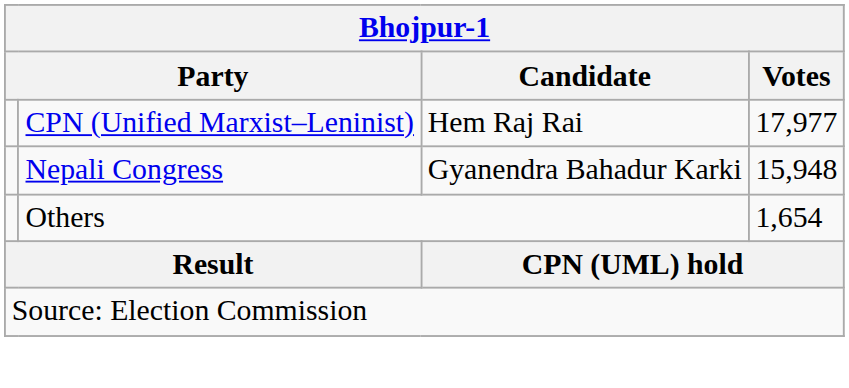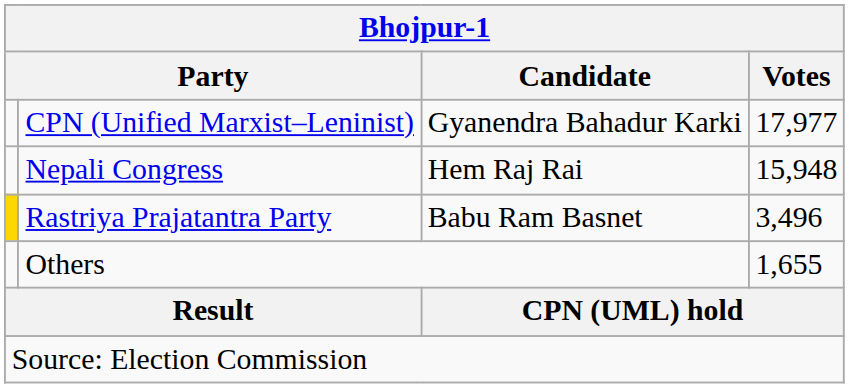CPN (Unified Marxist–Leninist) | Candidate: Hem Raj Rai -> Gyanendra Bahadur Karki
Nepali Congress | Candidate: Gyanendra Bahadur Karki -> Hem Raj Rai
+ row: Rastriya Prajatantra Party | Babu Ram Basnet | 3,496
Others | Votes: 1,654 -> 1,655
